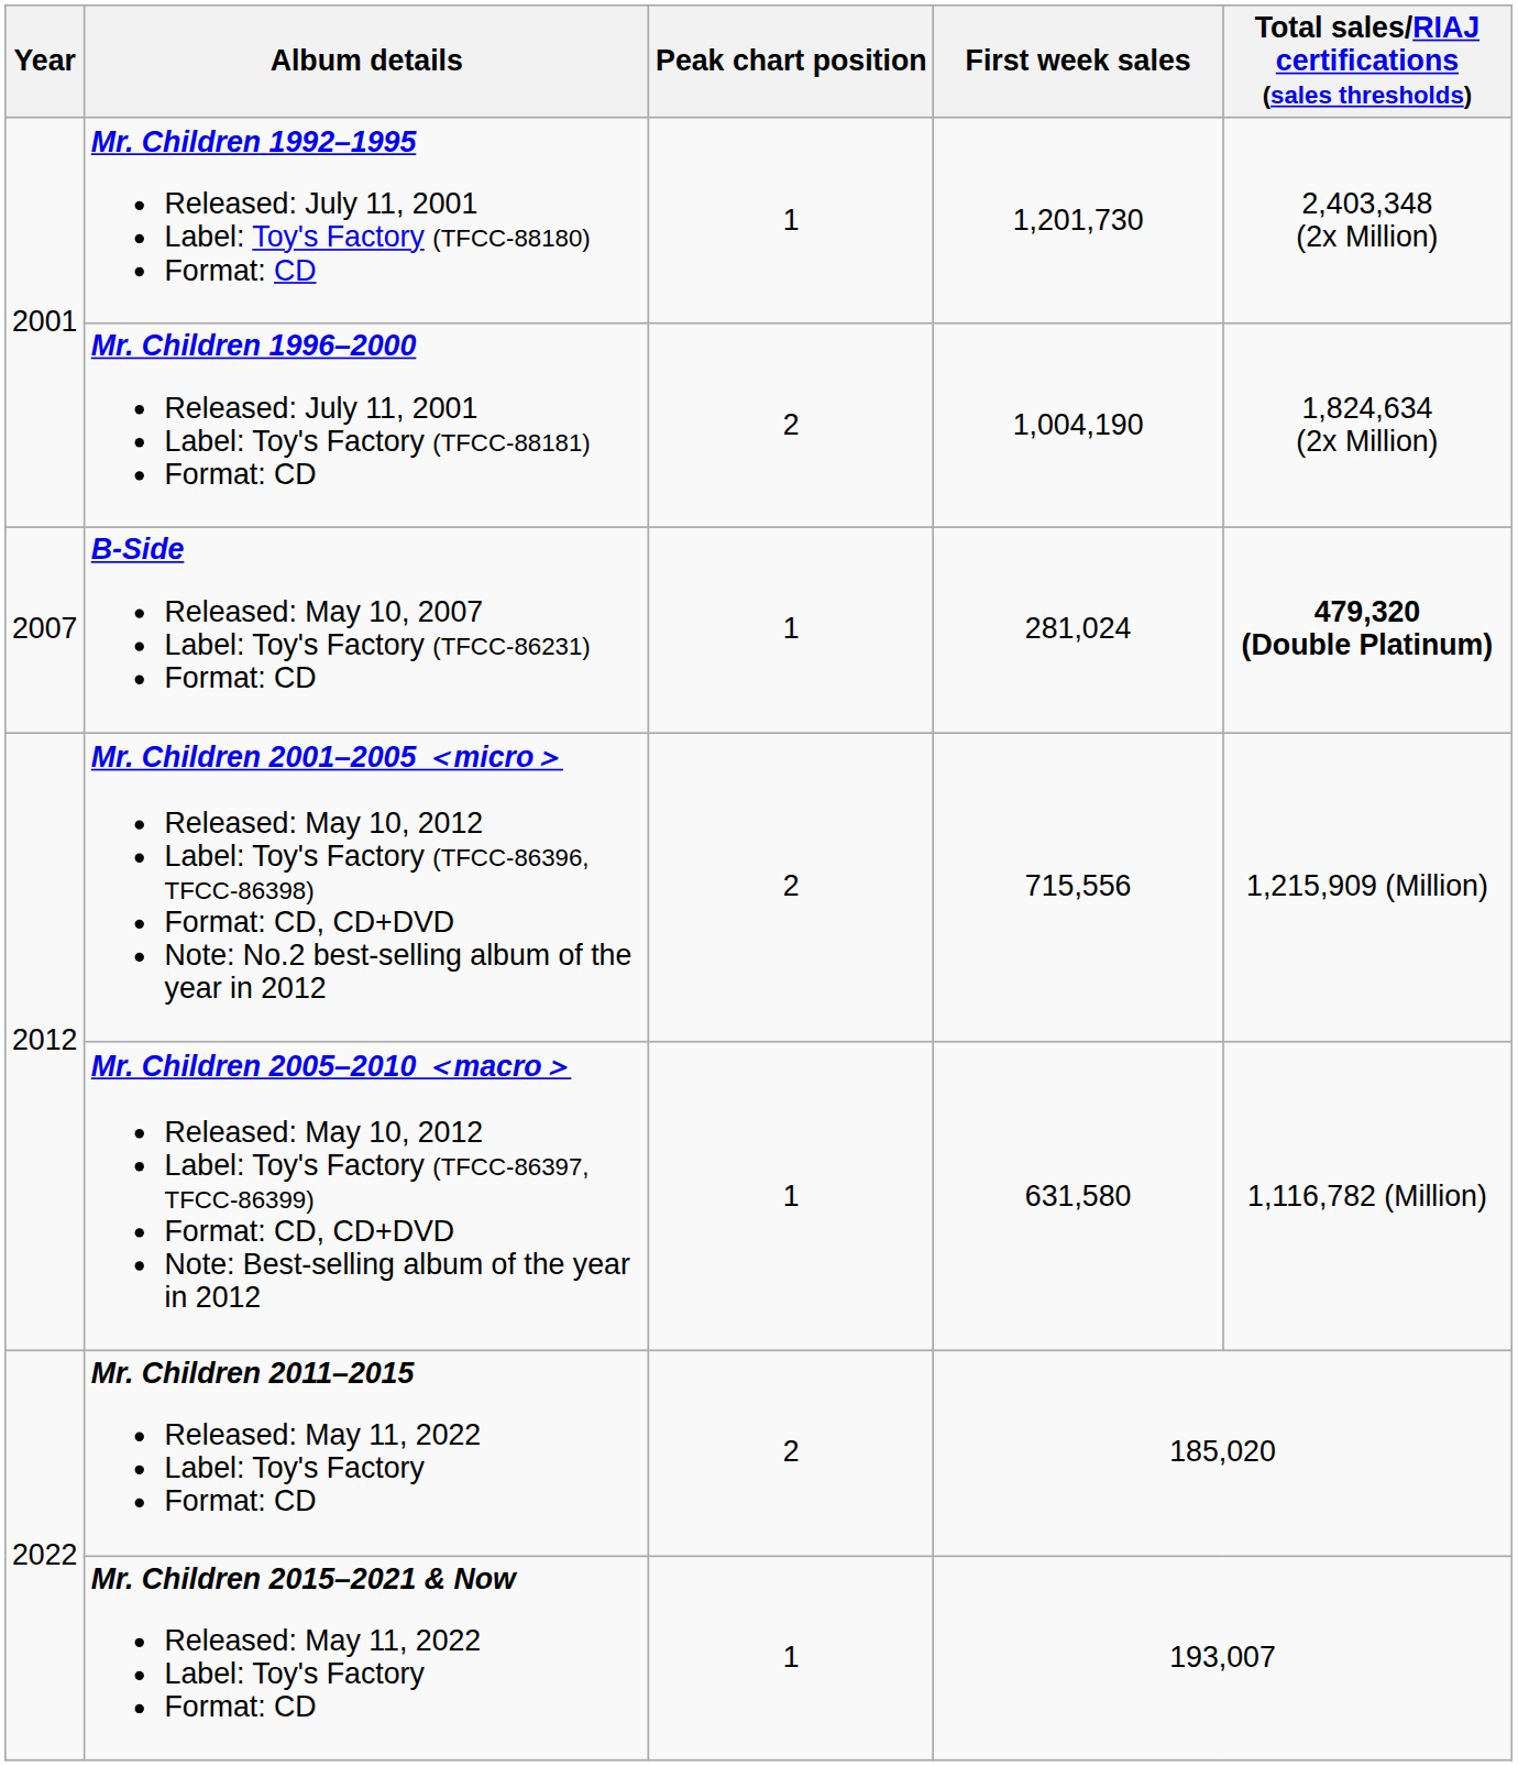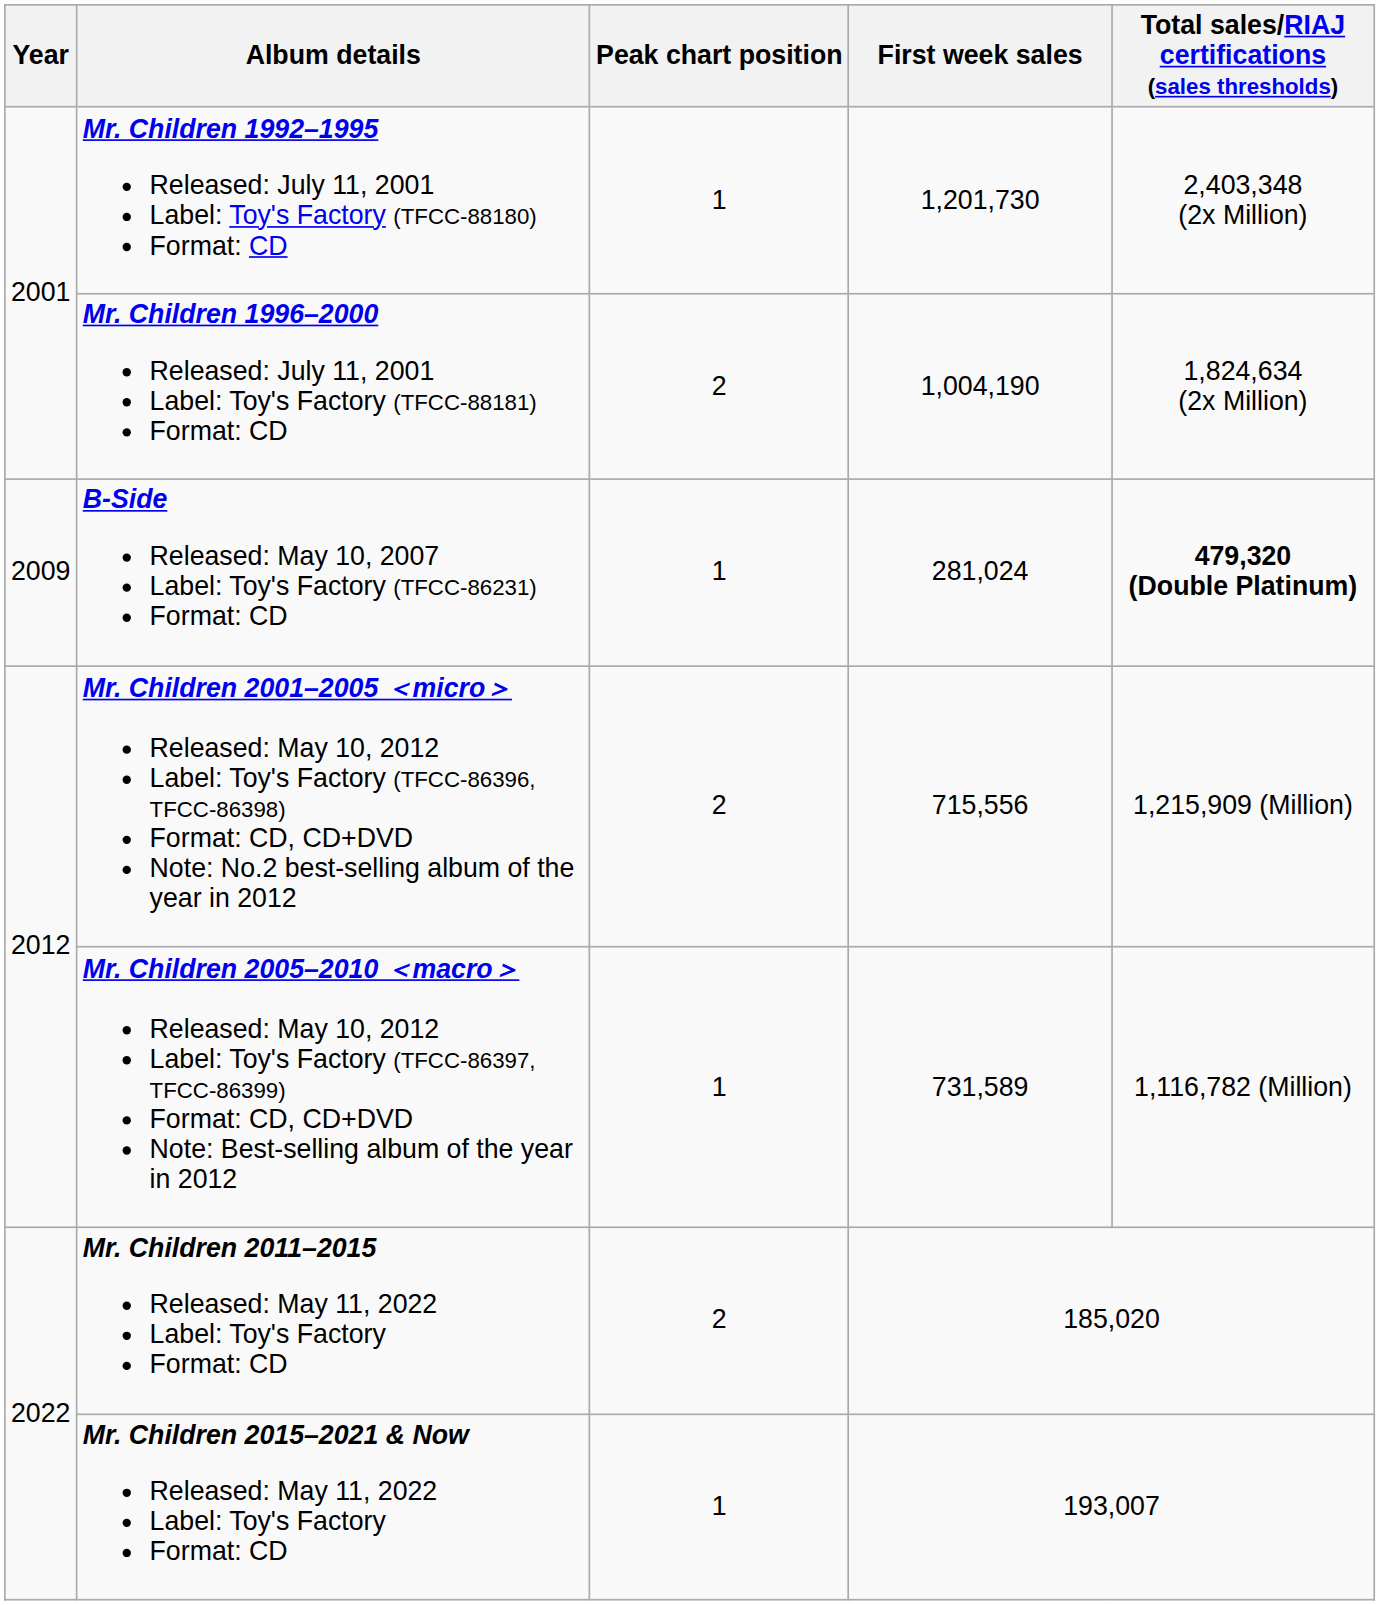row 4 | Year: 2007 -> 2009
row 6 | First week sales: 631,580 -> 731,589
